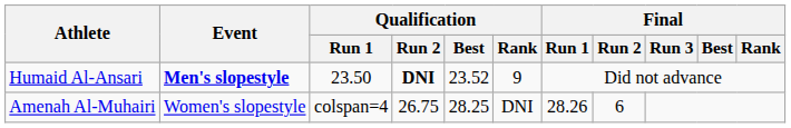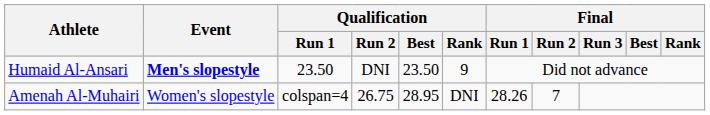Humaid Al-Ansari | Qualification / Run 2: bold -> normal
Humaid Al-Ansari | Qualification / Best: 23.52 -> 23.50
Amenah Al-Muhairi | Qualification / Best: 28.25 -> 28.95
Amenah Al-Muhairi | Final / Run 2: 6 -> 7
